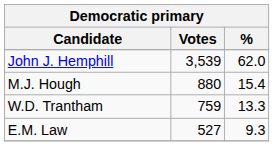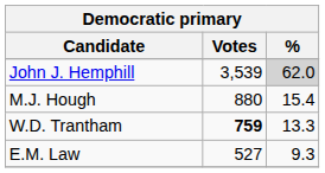John J. Hemphill | %: no background -> lightgrey background
W.D. Trantham | Votes: normal -> bold
